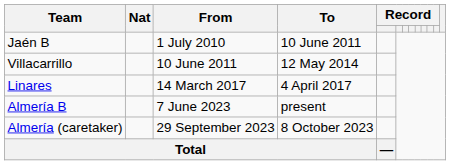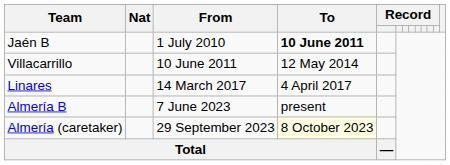Jaén B | To: normal -> bold
Almería (caretaker) | To: no background -> lightyellow background
